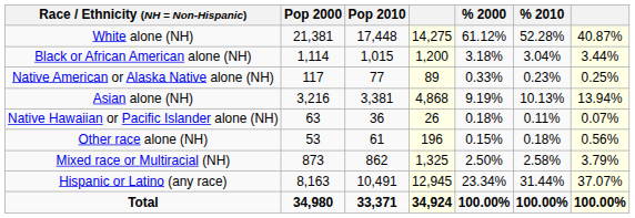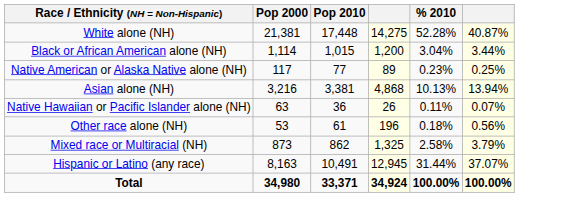- column: % 2000 | 61.12% | 3.18% | 0.33% | 9.19% | 0.18% | 0.15% | 2.50% | 23.34% | 100.00%
